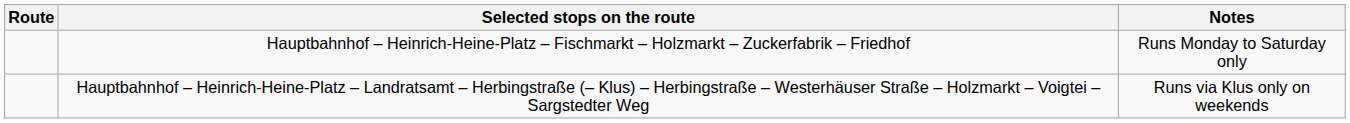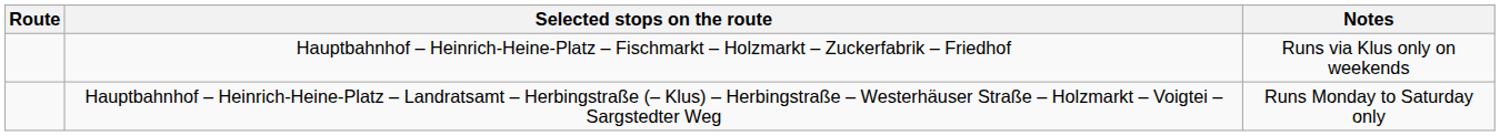row 2 | Notes: Runs Monday to Saturday only -> Runs via Klus only on weekends
row 3 | Notes: Runs via Klus only on weekends -> Runs Monday to Saturday only
